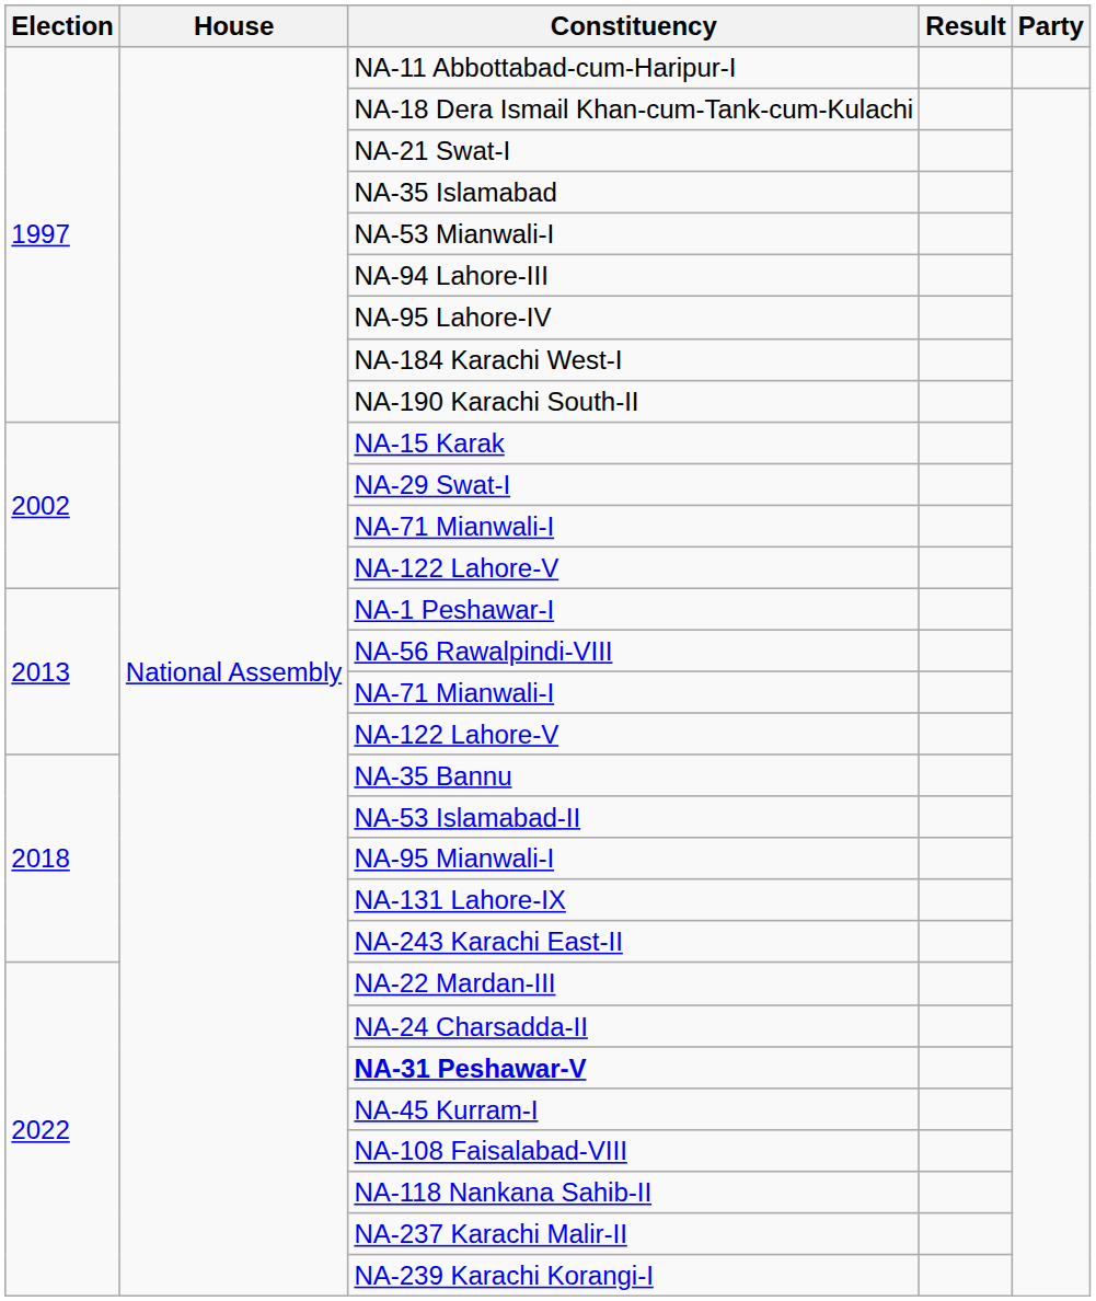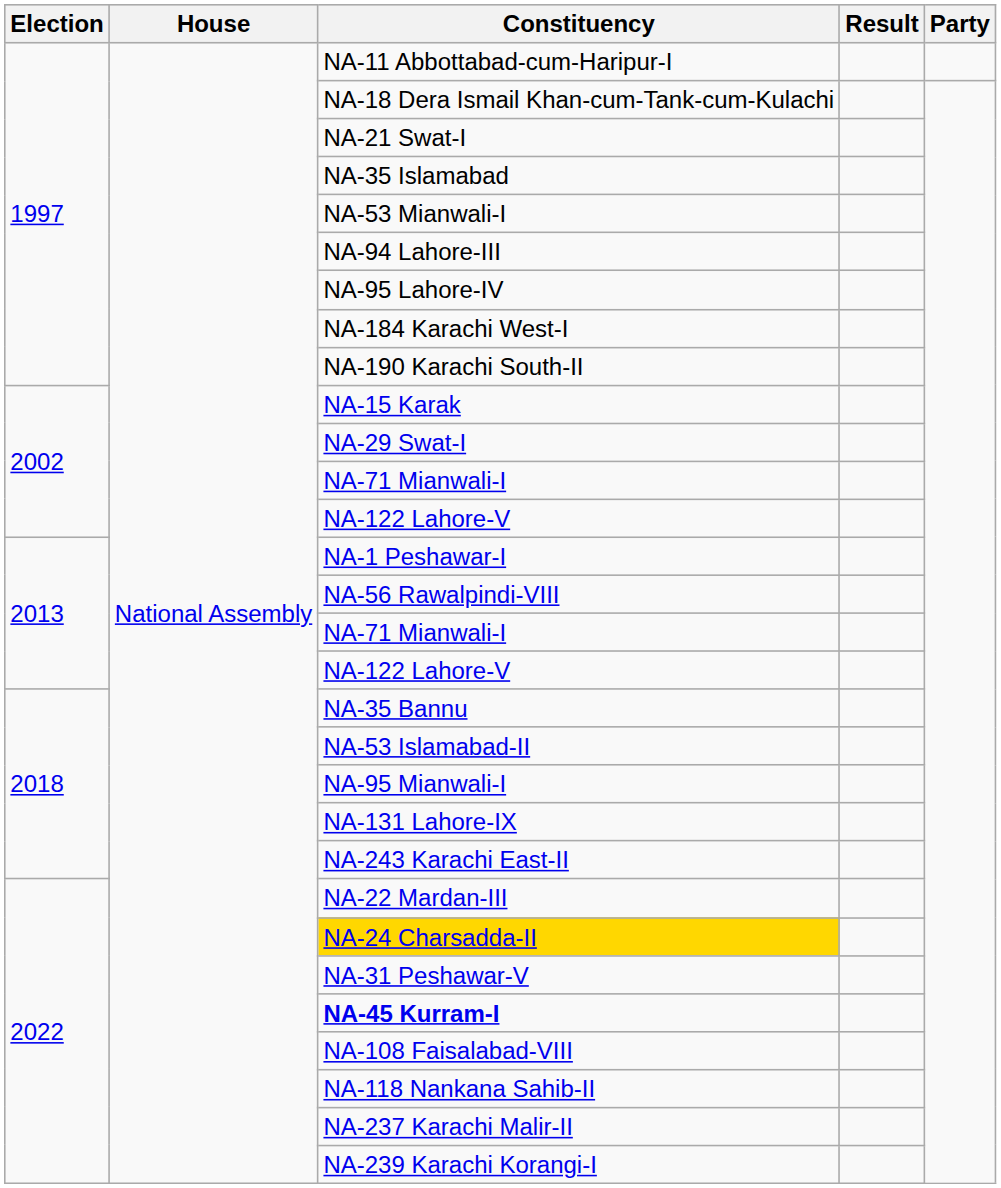NA-24 Charsadda-II | Constituency: no background -> gold background
NA-31 Peshawar-V | Constituency: bold -> normal
NA-45 Kurram-I | Constituency: normal -> bold
